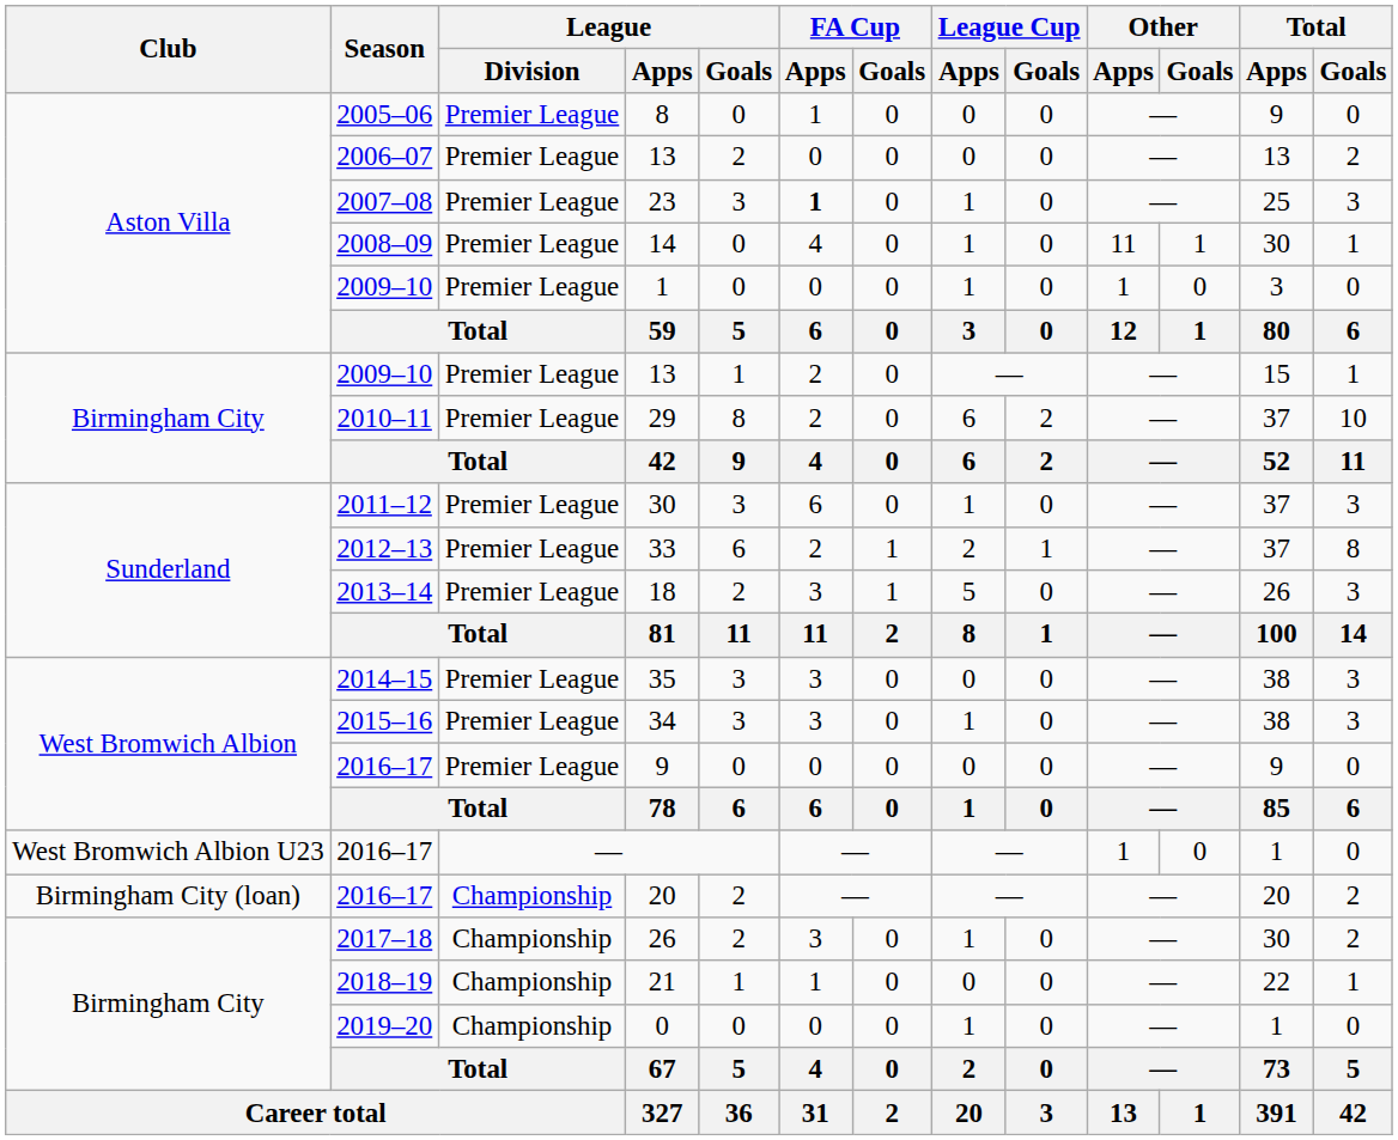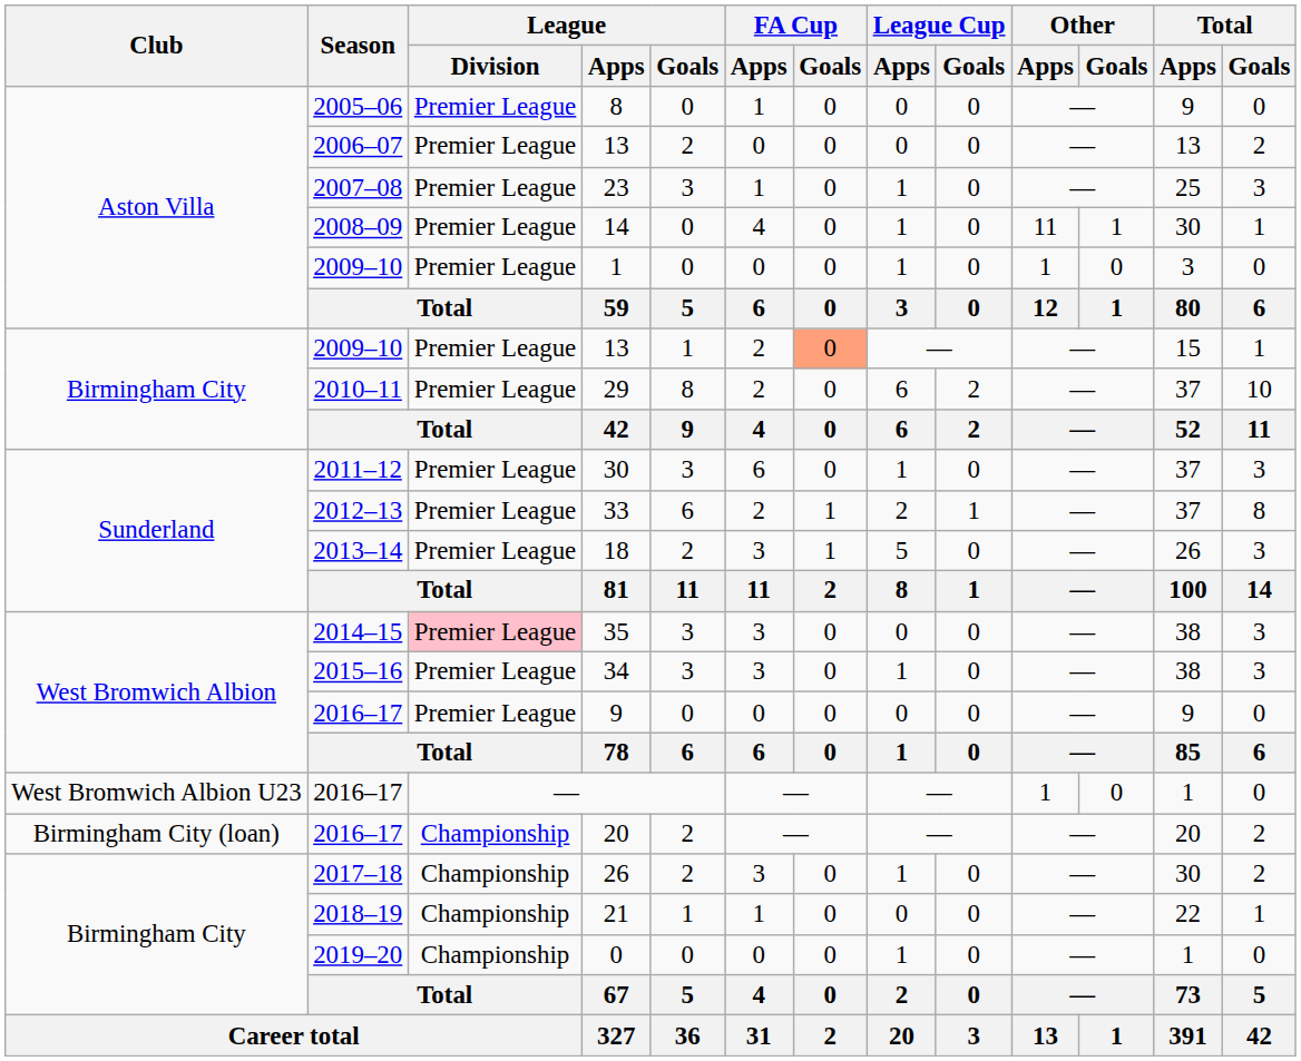23 | FA Cup / Apps: bold -> normal
2009–10 / 13 | FA Cup / Goals: no background -> lightsalmon background
35 | League / Division: no background -> pink background
